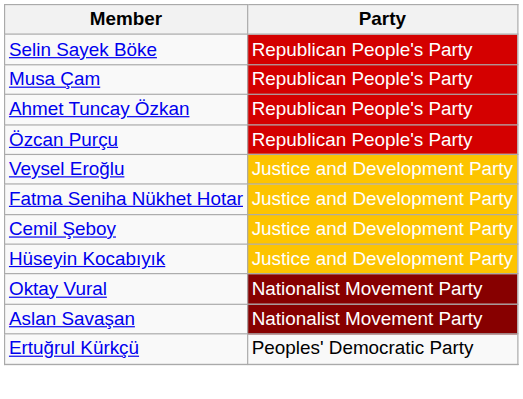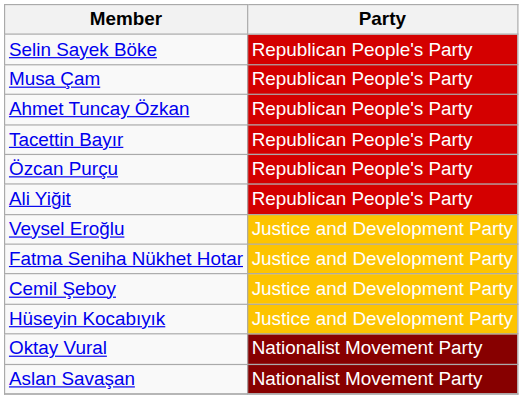+ row: Tacettin Bayır | Republican People's Party
+ row: Ali Yiğit | Republican People's Party
- row: Ertuğrul Kürkçü | Peoples' Democratic Party
